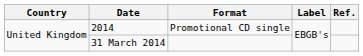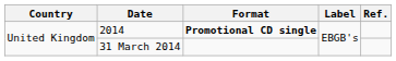2014 | Format: normal -> bold
